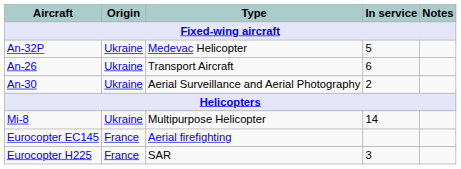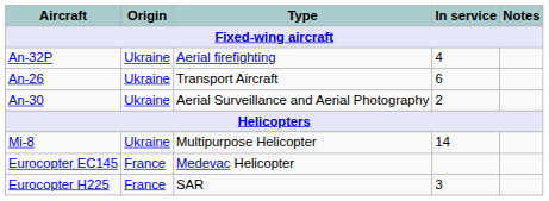An-32P | Type: Medevac Helicopter -> Aerial firefighting
An-32P | In service: 5 -> 4
Eurocopter EC145 | Type: Aerial firefighting -> Medevac Helicopter
